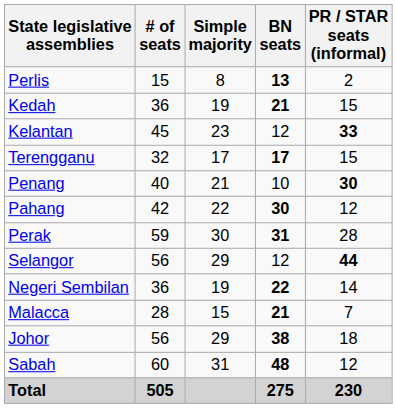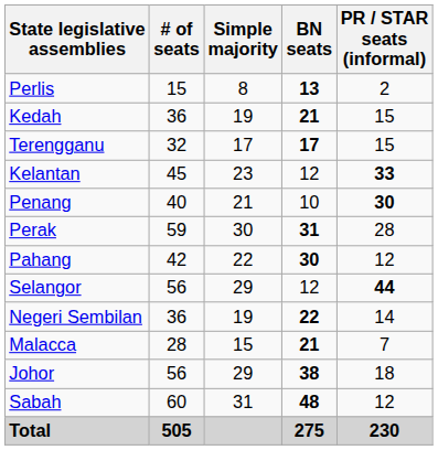rows swapped: Kelantan <-> Terengganu
rows swapped: Perak <-> Pahang
